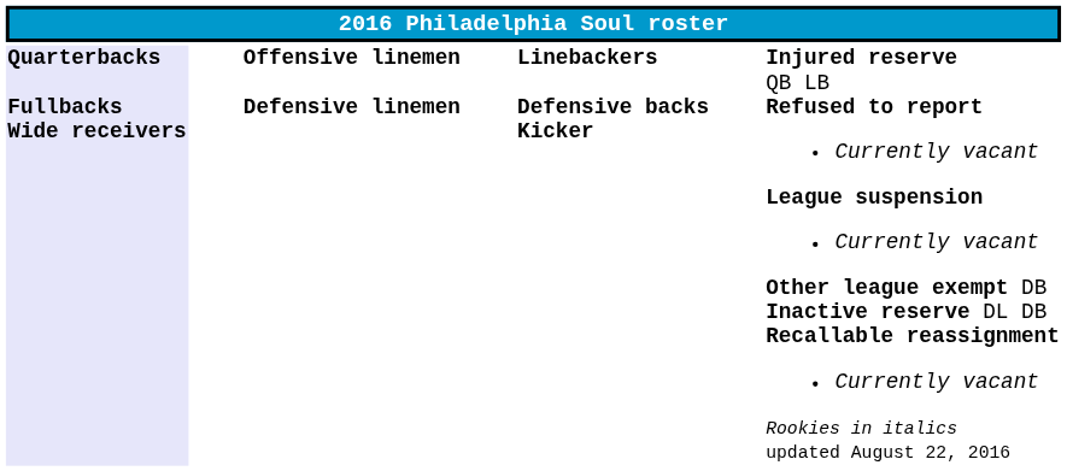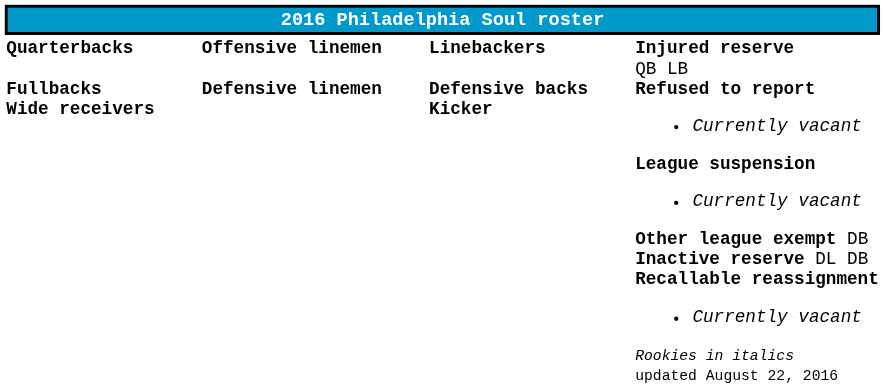Quarterbacks Fullbacks Wide receivers | column 1: lavender background -> no background
